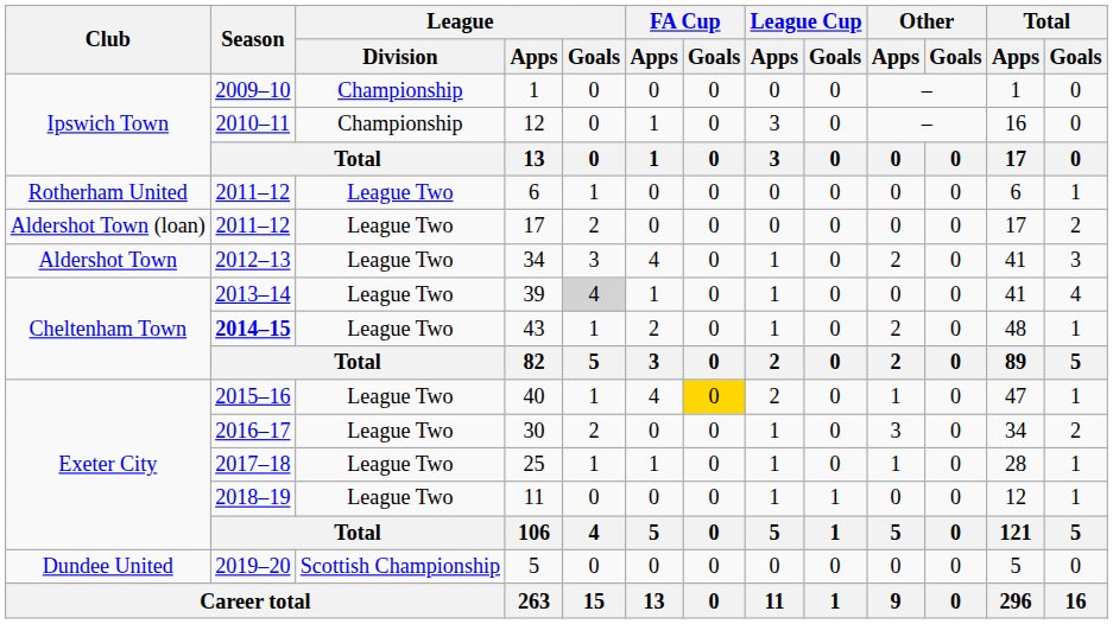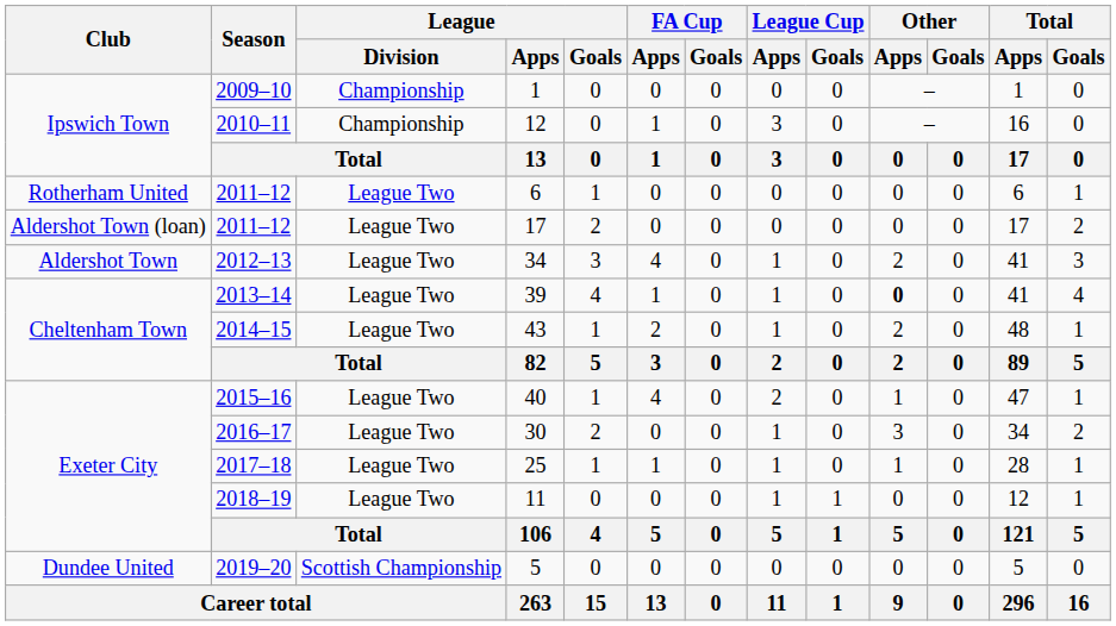39 | League / Goals: lightgrey background -> no background
39 | Other / Apps: normal -> bold
43 | Season: bold -> normal
40 | FA Cup / Goals: gold background -> no background
